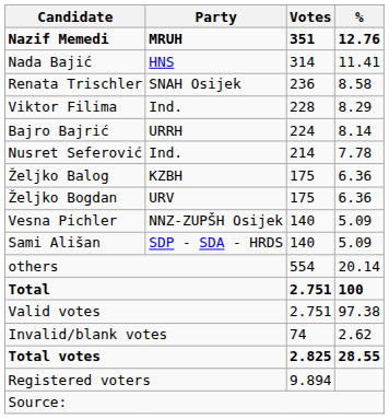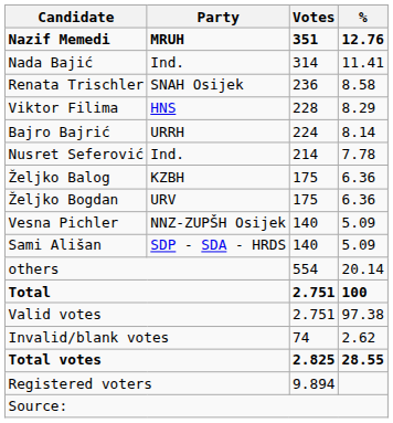Nada Bajić | Party: HNS -> Ind.
Viktor Filima | Party: Ind. -> HNS
